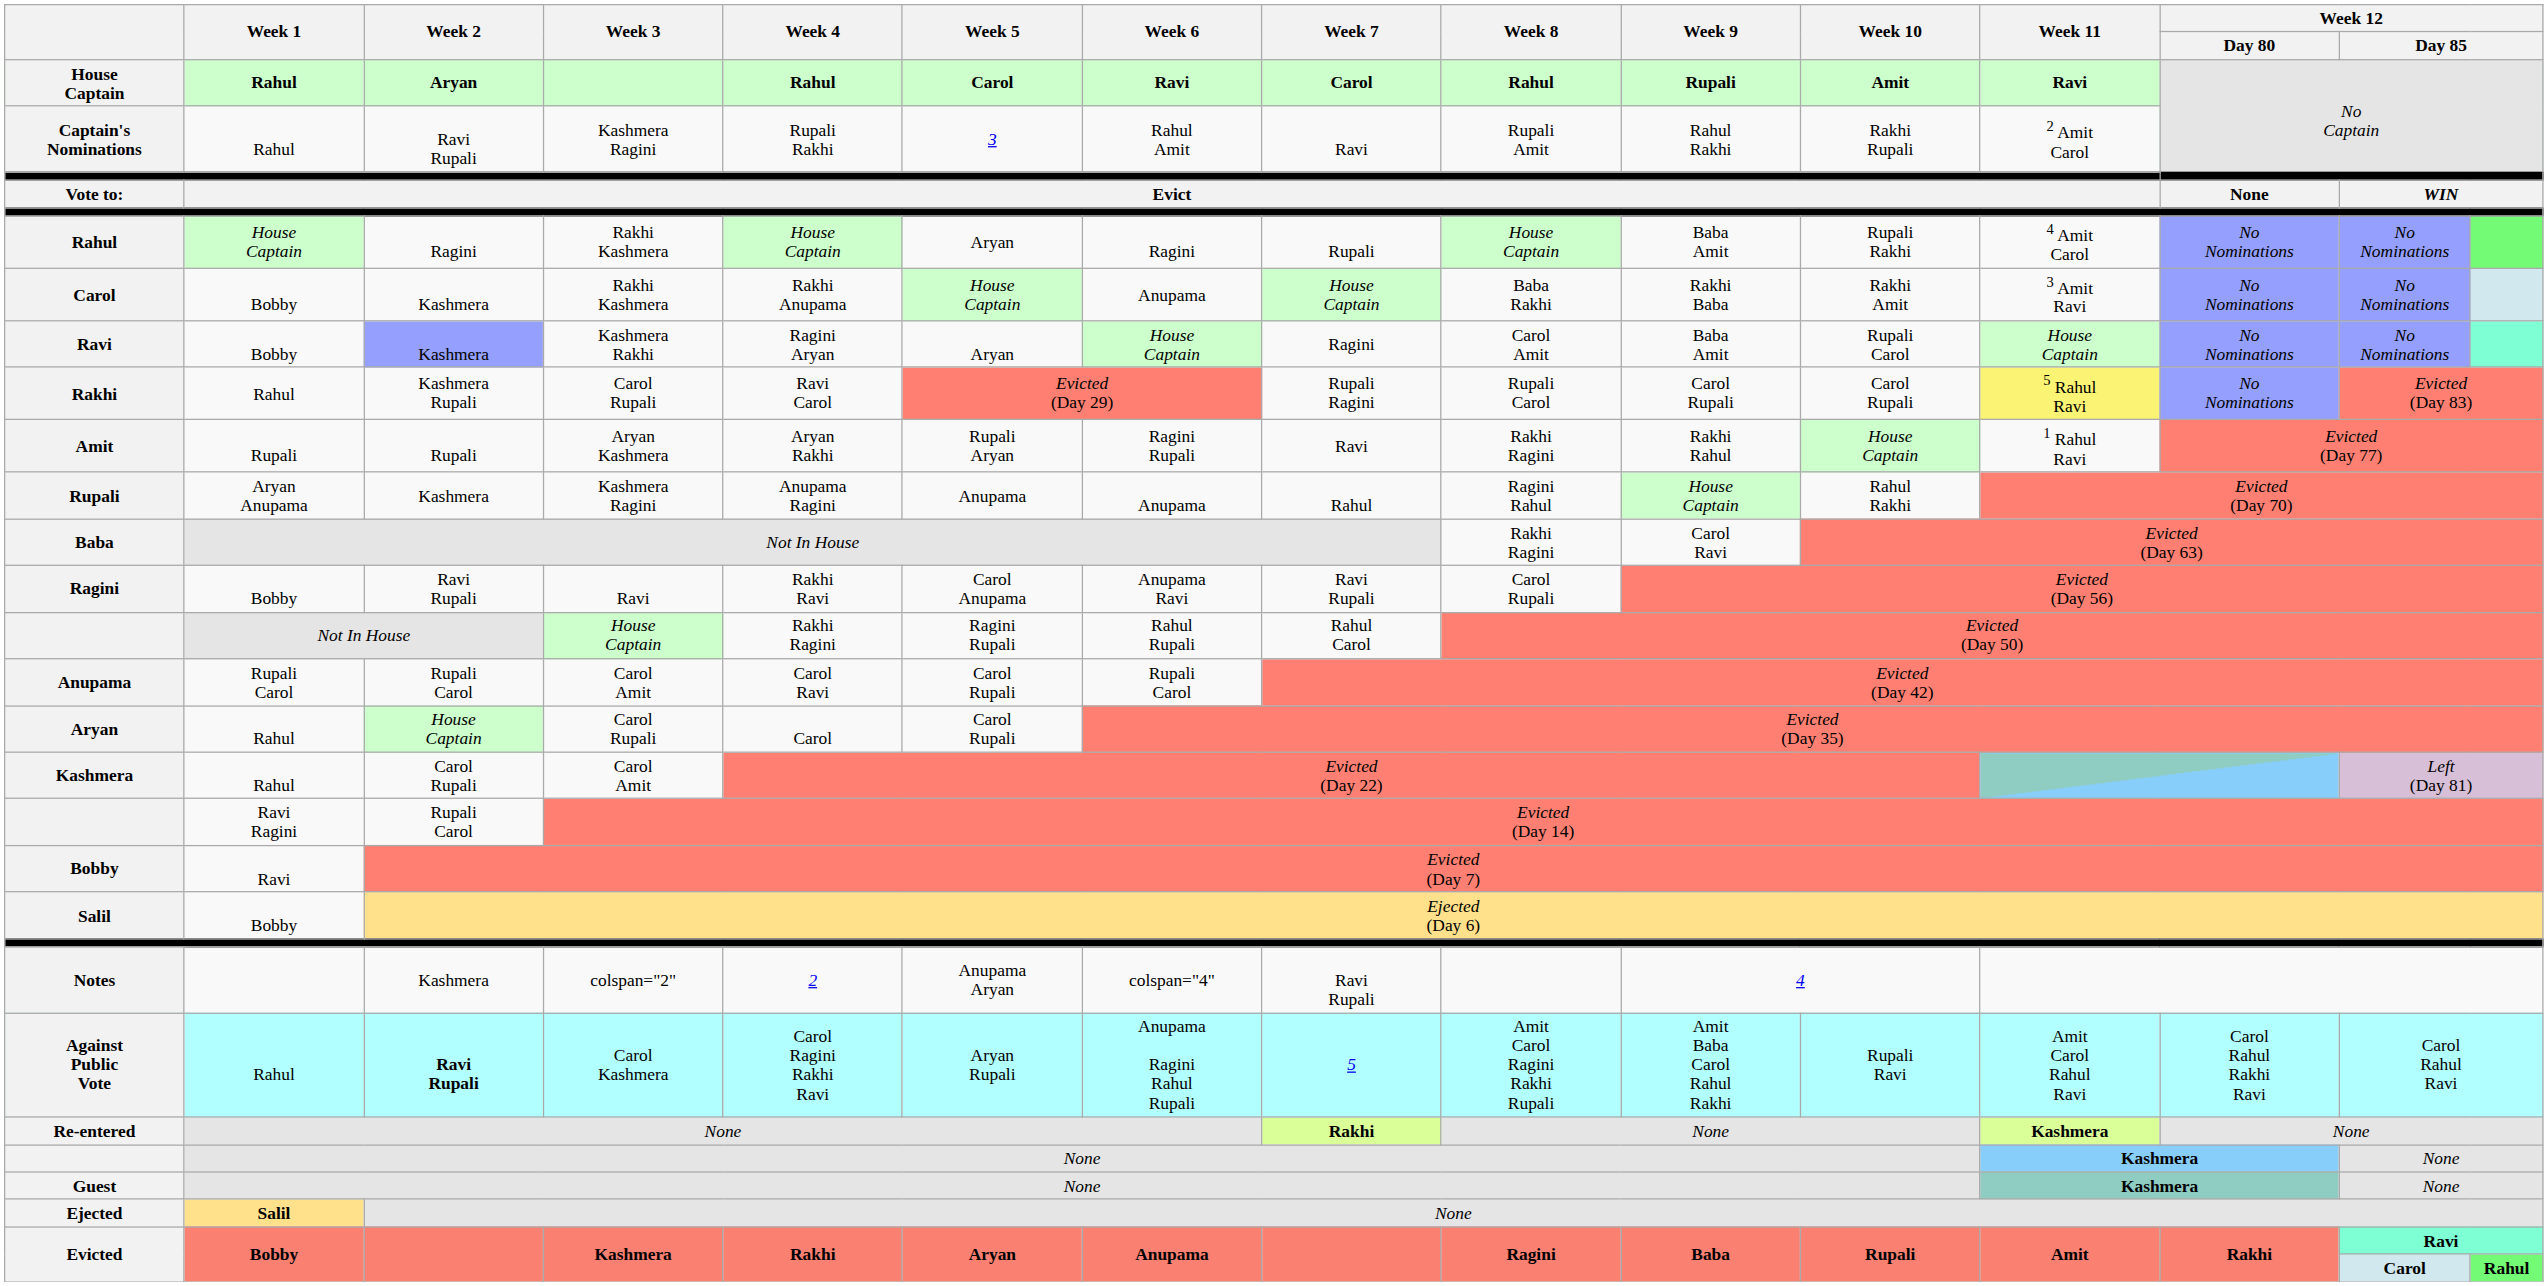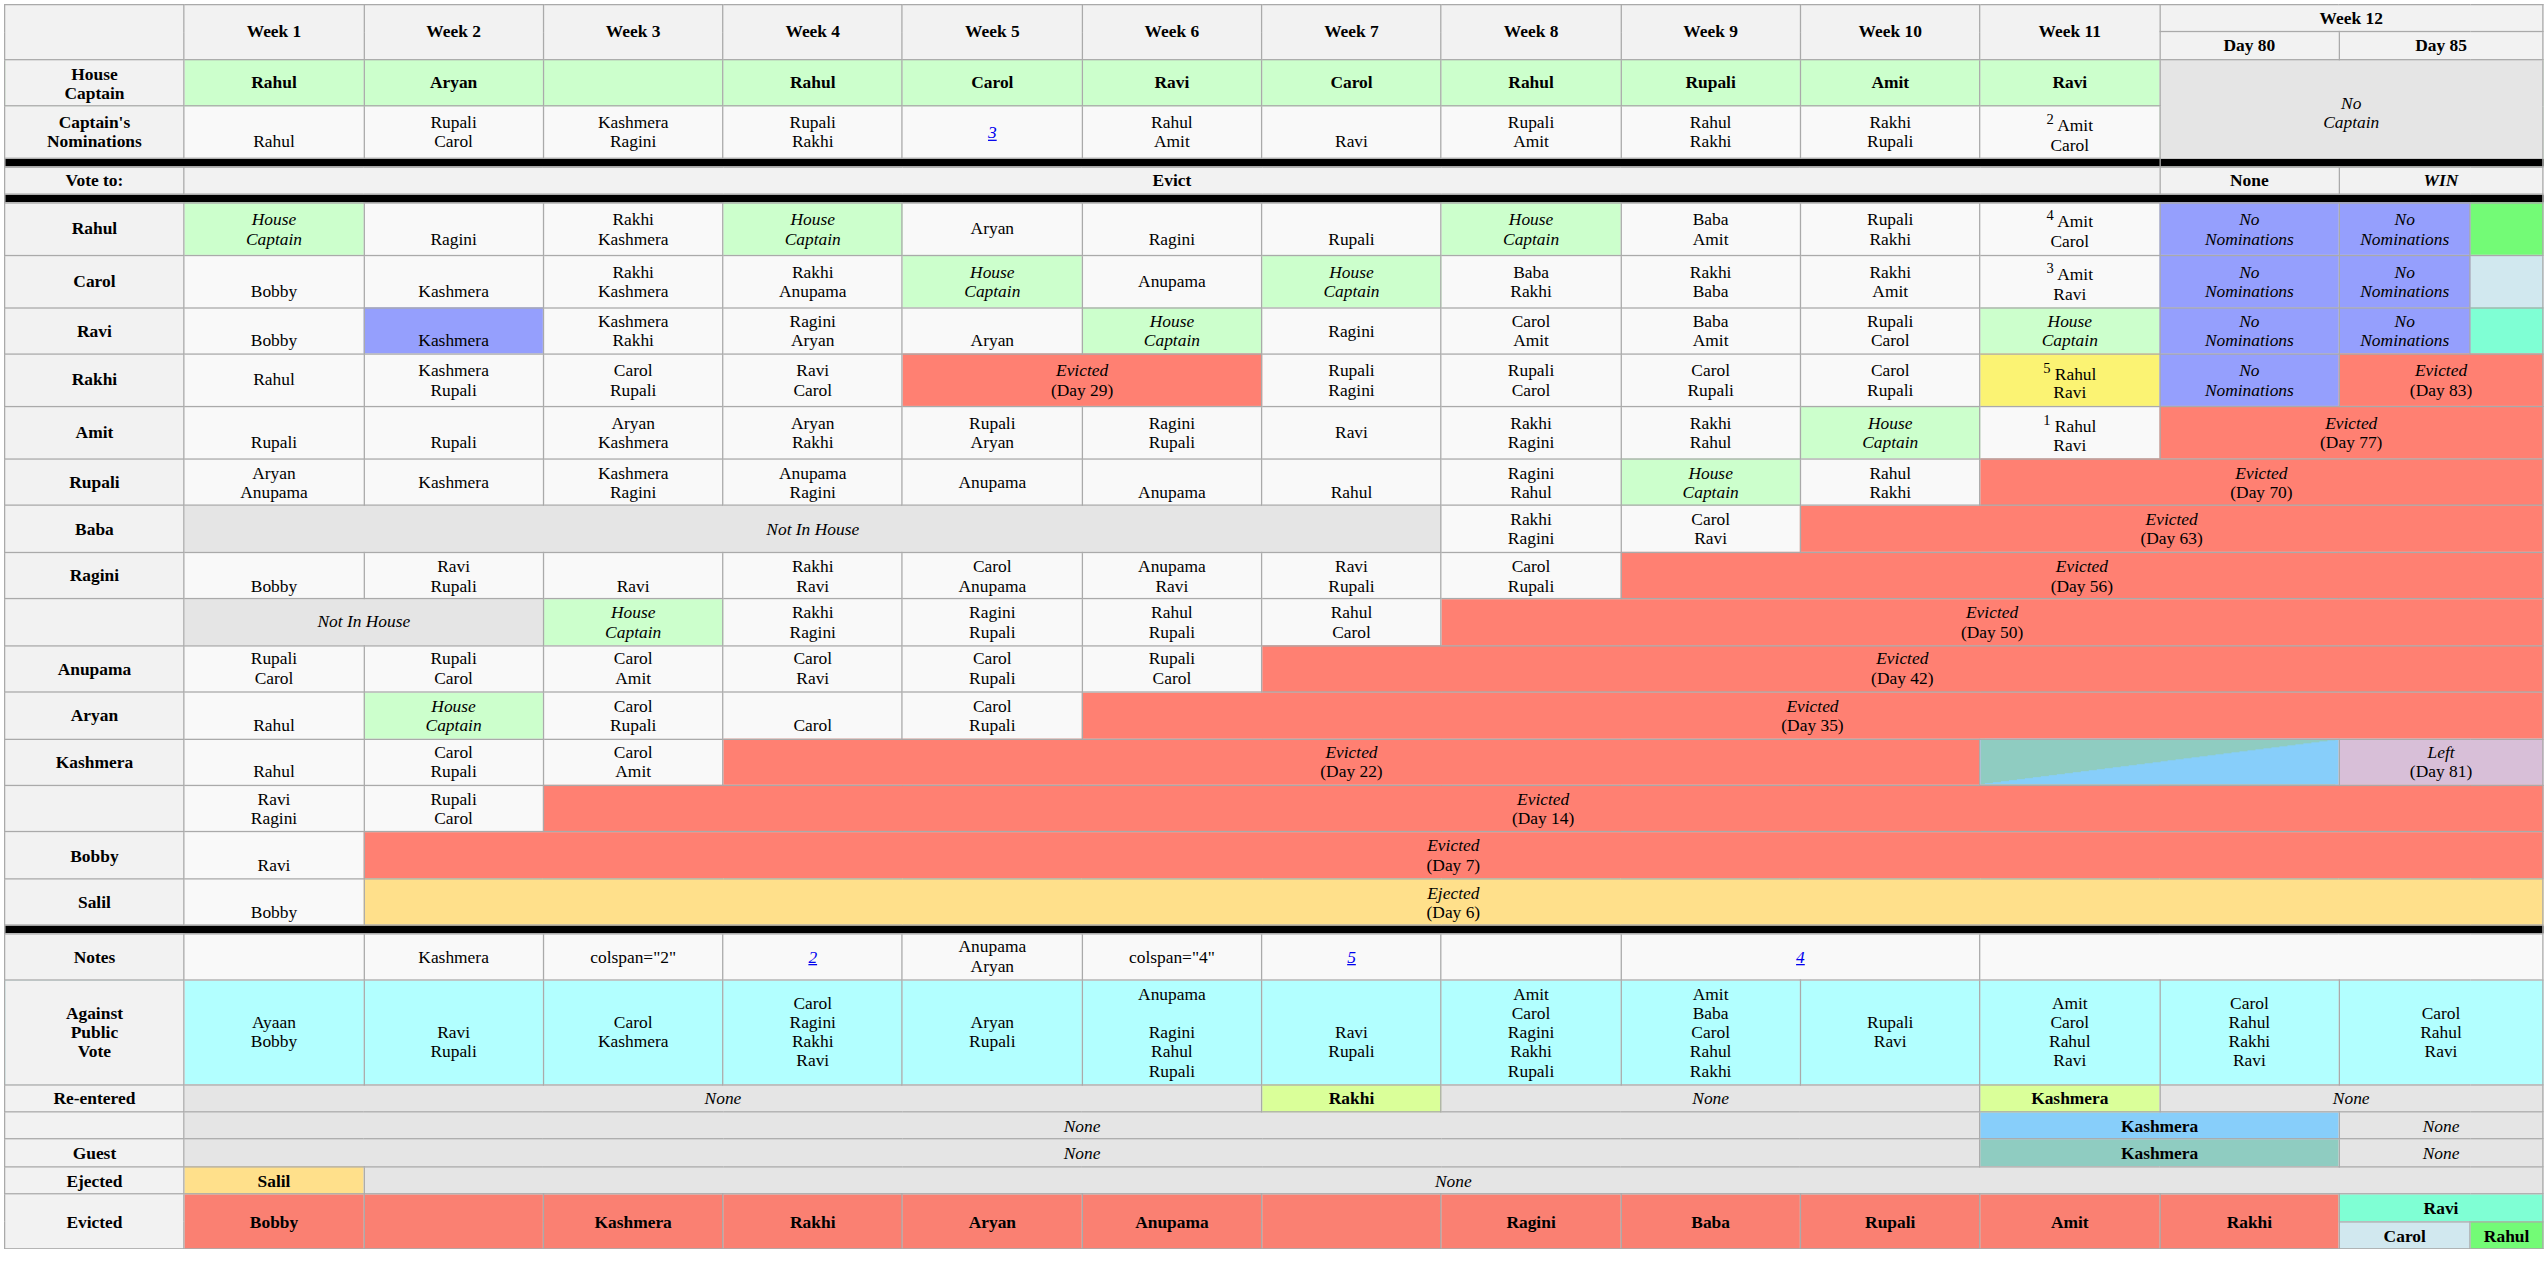Captain's Nominations | Week 2: Ravi Rupali -> Rupali Carol
Notes | Week 7: Ravi Rupali -> 5
Against Public Vote | Week 1: Rahul -> Ayaan Bobby
Against Public Vote | Week 2: bold -> normal
Against Public Vote | Week 7: 5 -> Ravi Rupali
